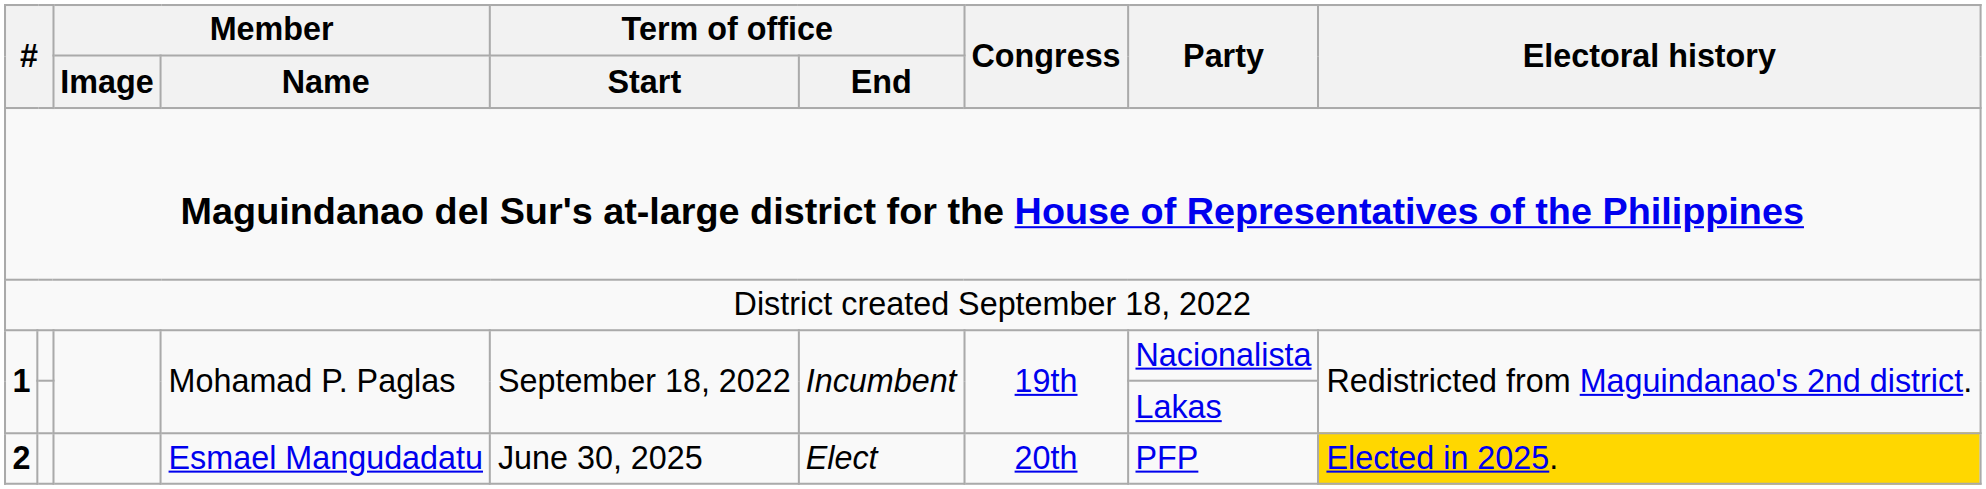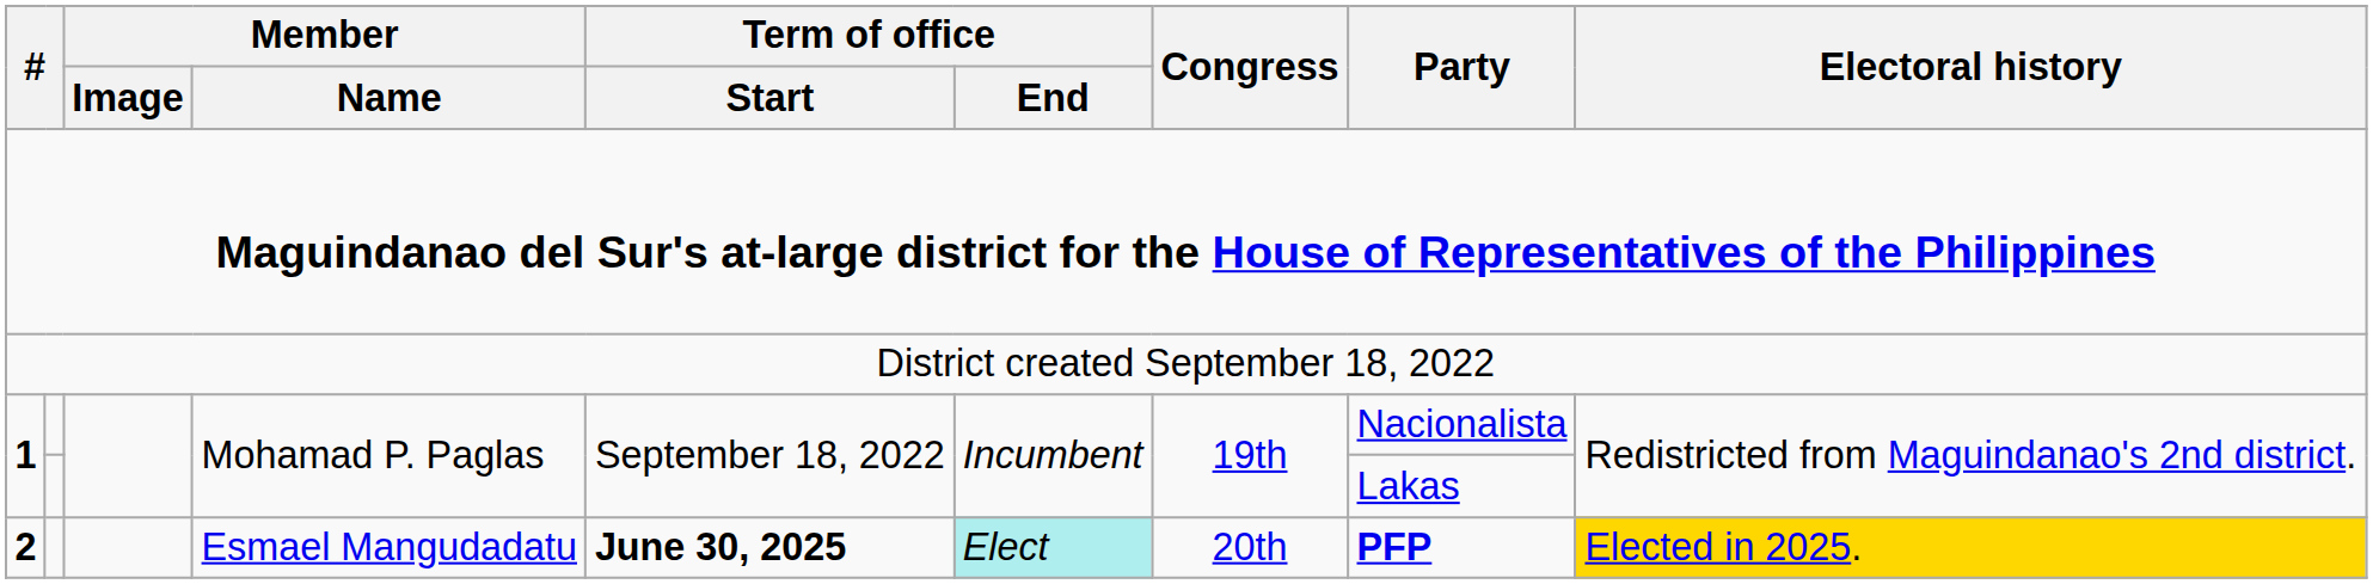2 | Term of office / Start: normal -> bold
2 | Term of office / End: no background -> paleturquoise background
2 | Party: normal -> bold
